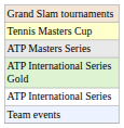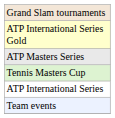row 2 | column 1: Tennis Masters Cup -> ATP International Series Gold
row 4 | column 1: ATP International Series Gold -> Tennis Masters Cup
